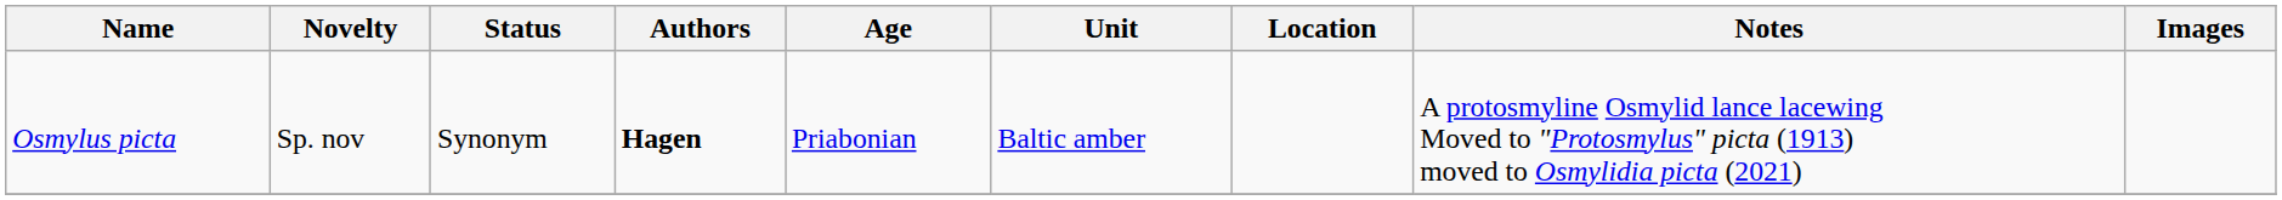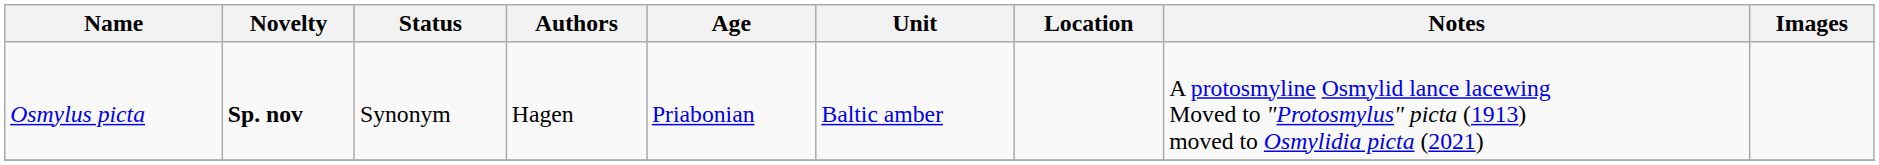Osmylus picta | Novelty: normal -> bold
Osmylus picta | Authors: bold -> normal
